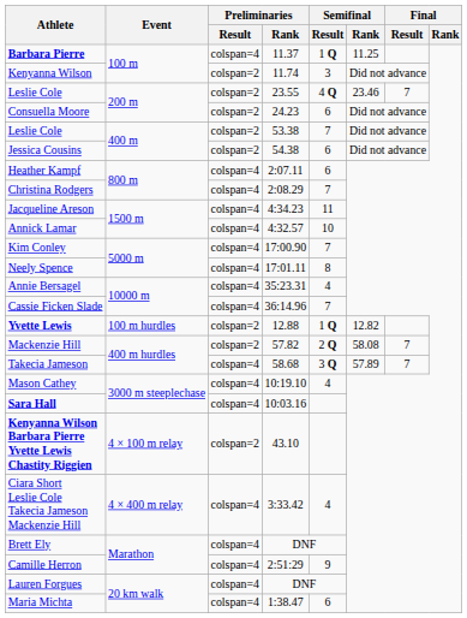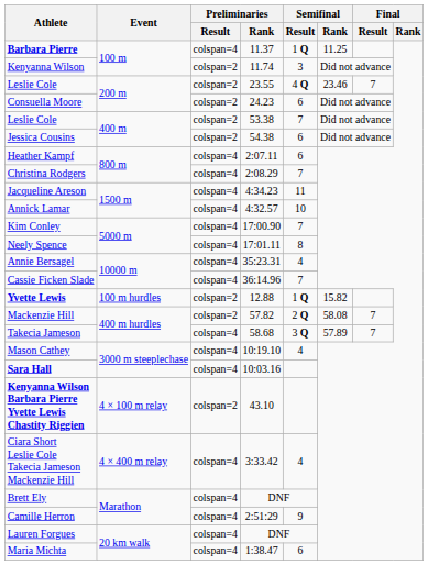Yvette Lewis | Semifinal / Rank: 12.82 -> 15.82
